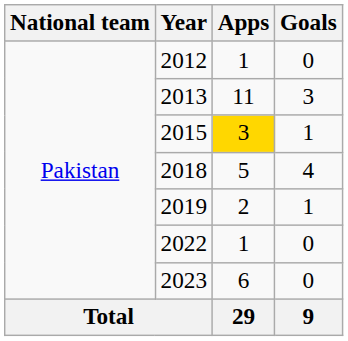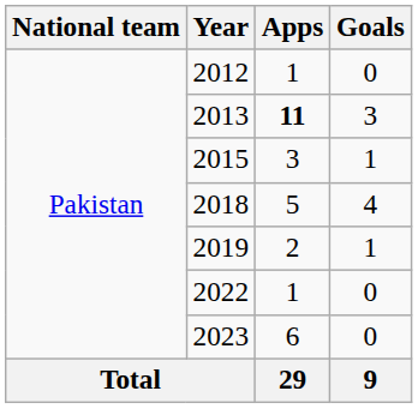2013 | Apps: normal -> bold
2015 | Apps: gold background -> no background
